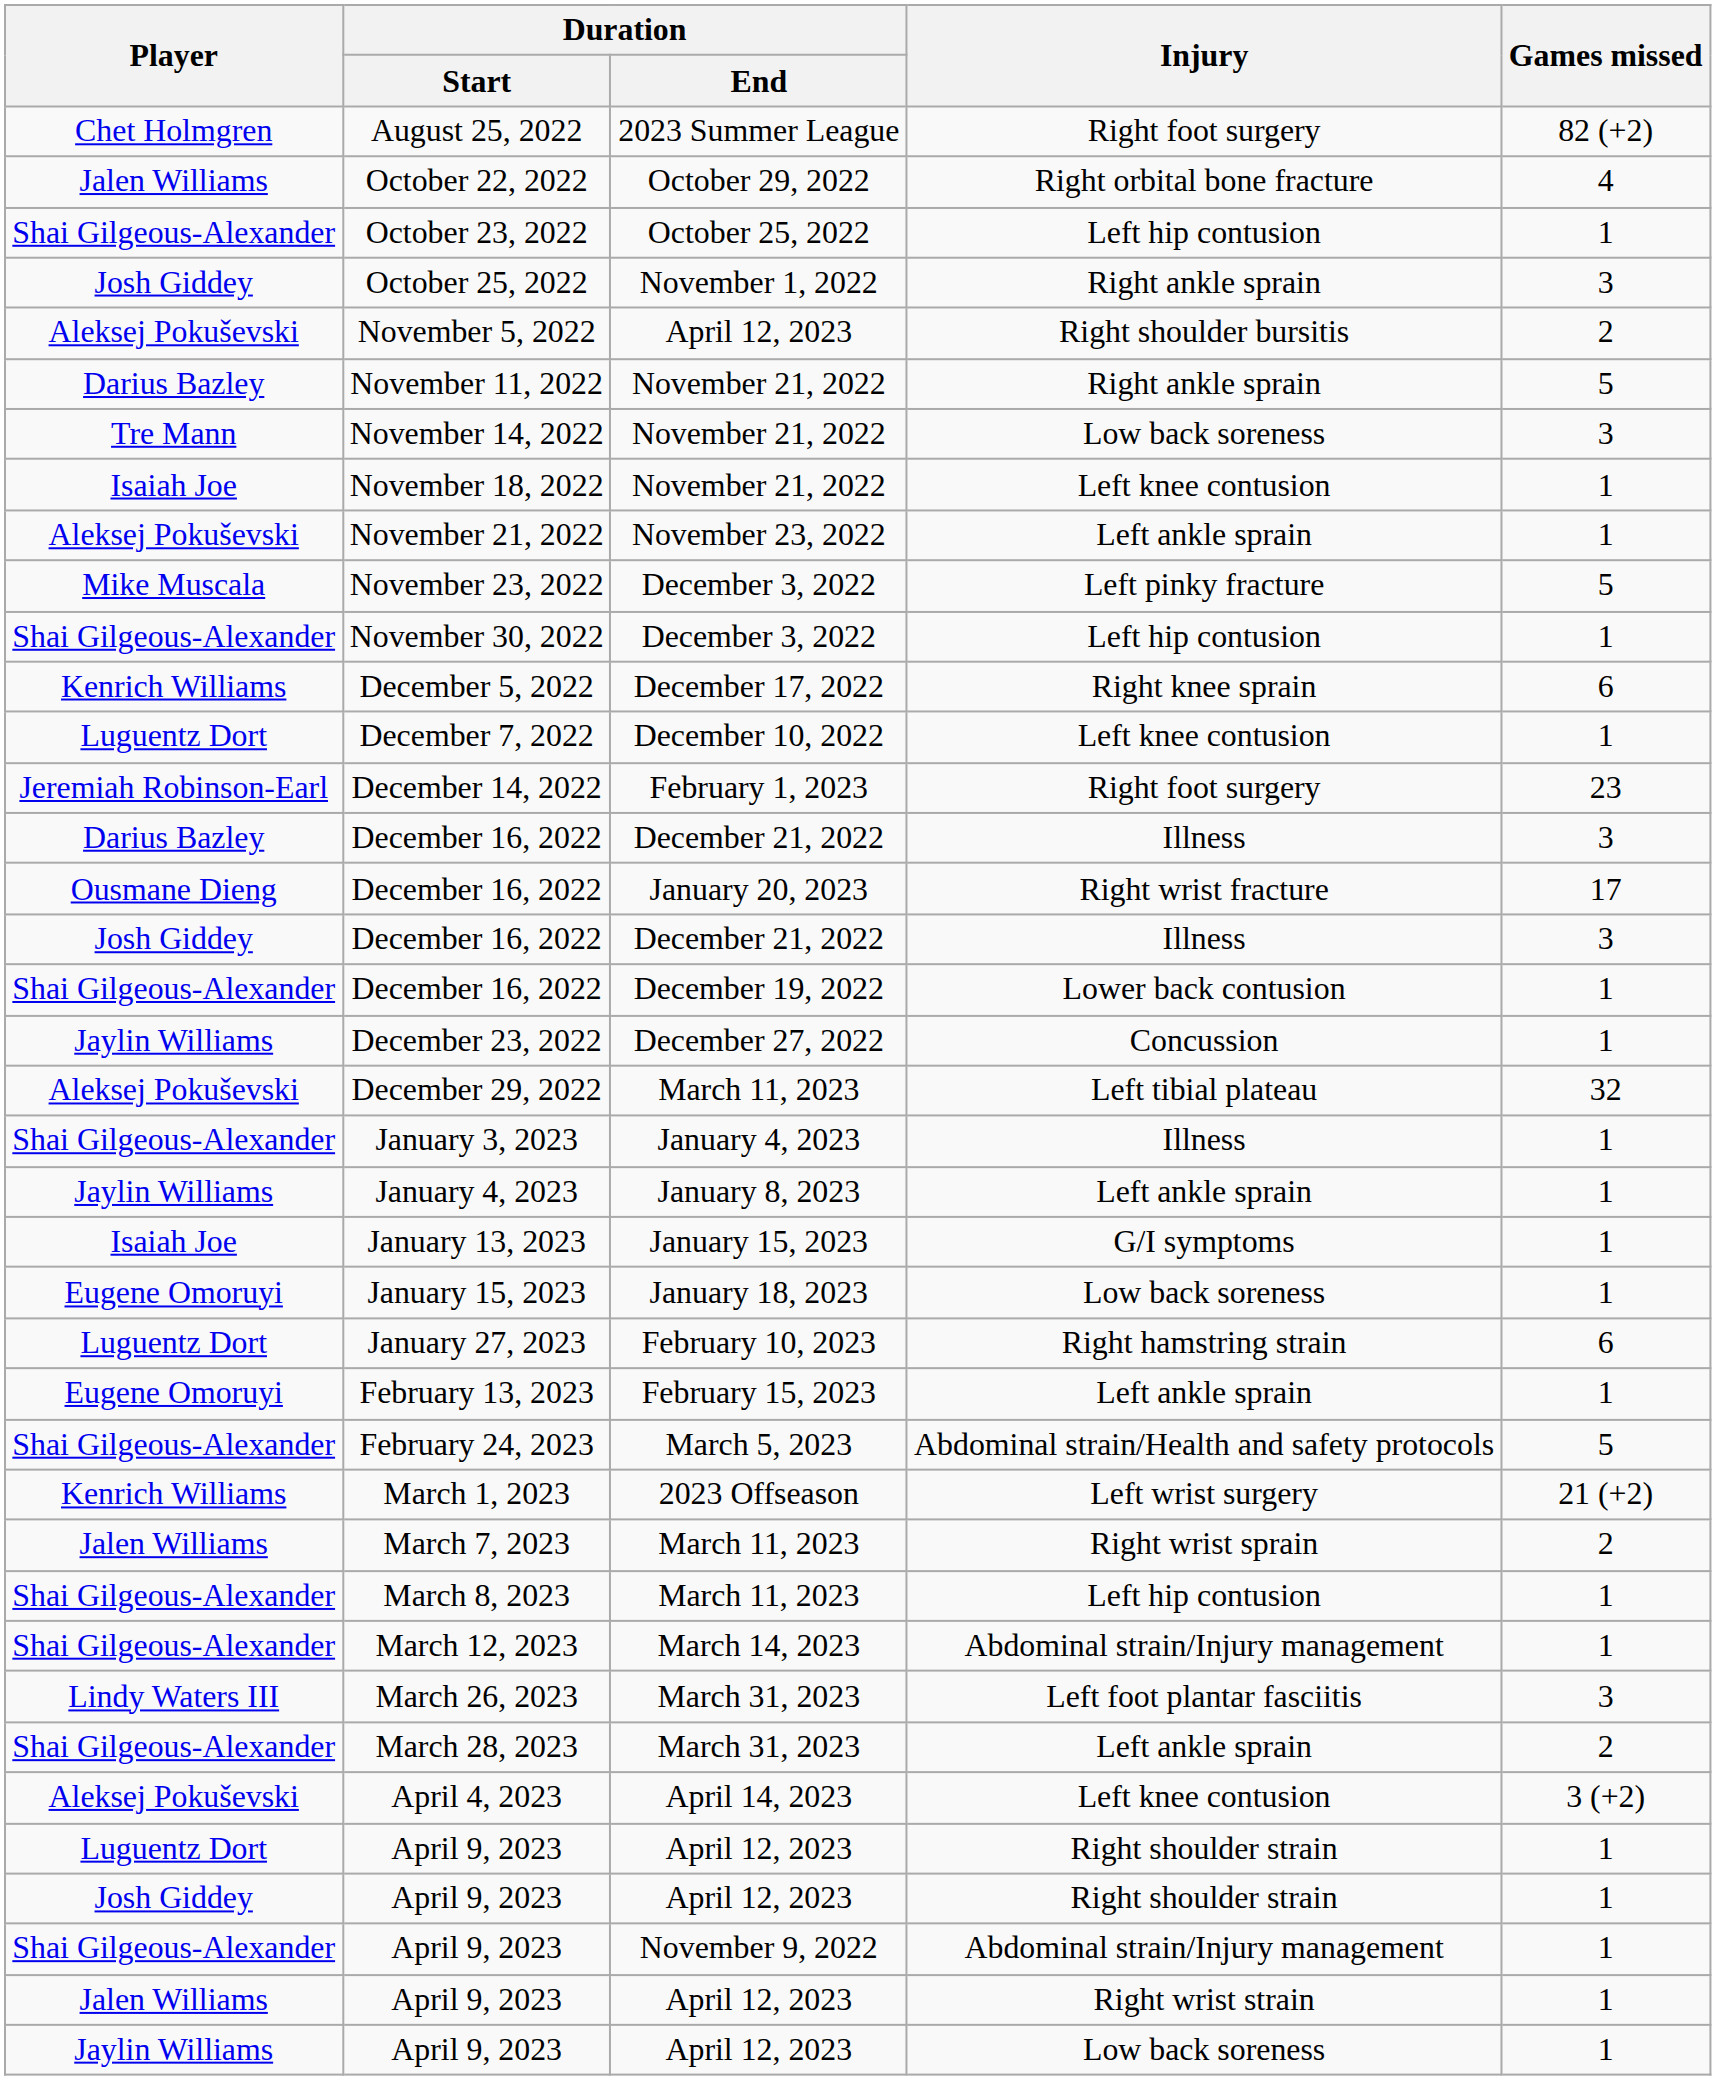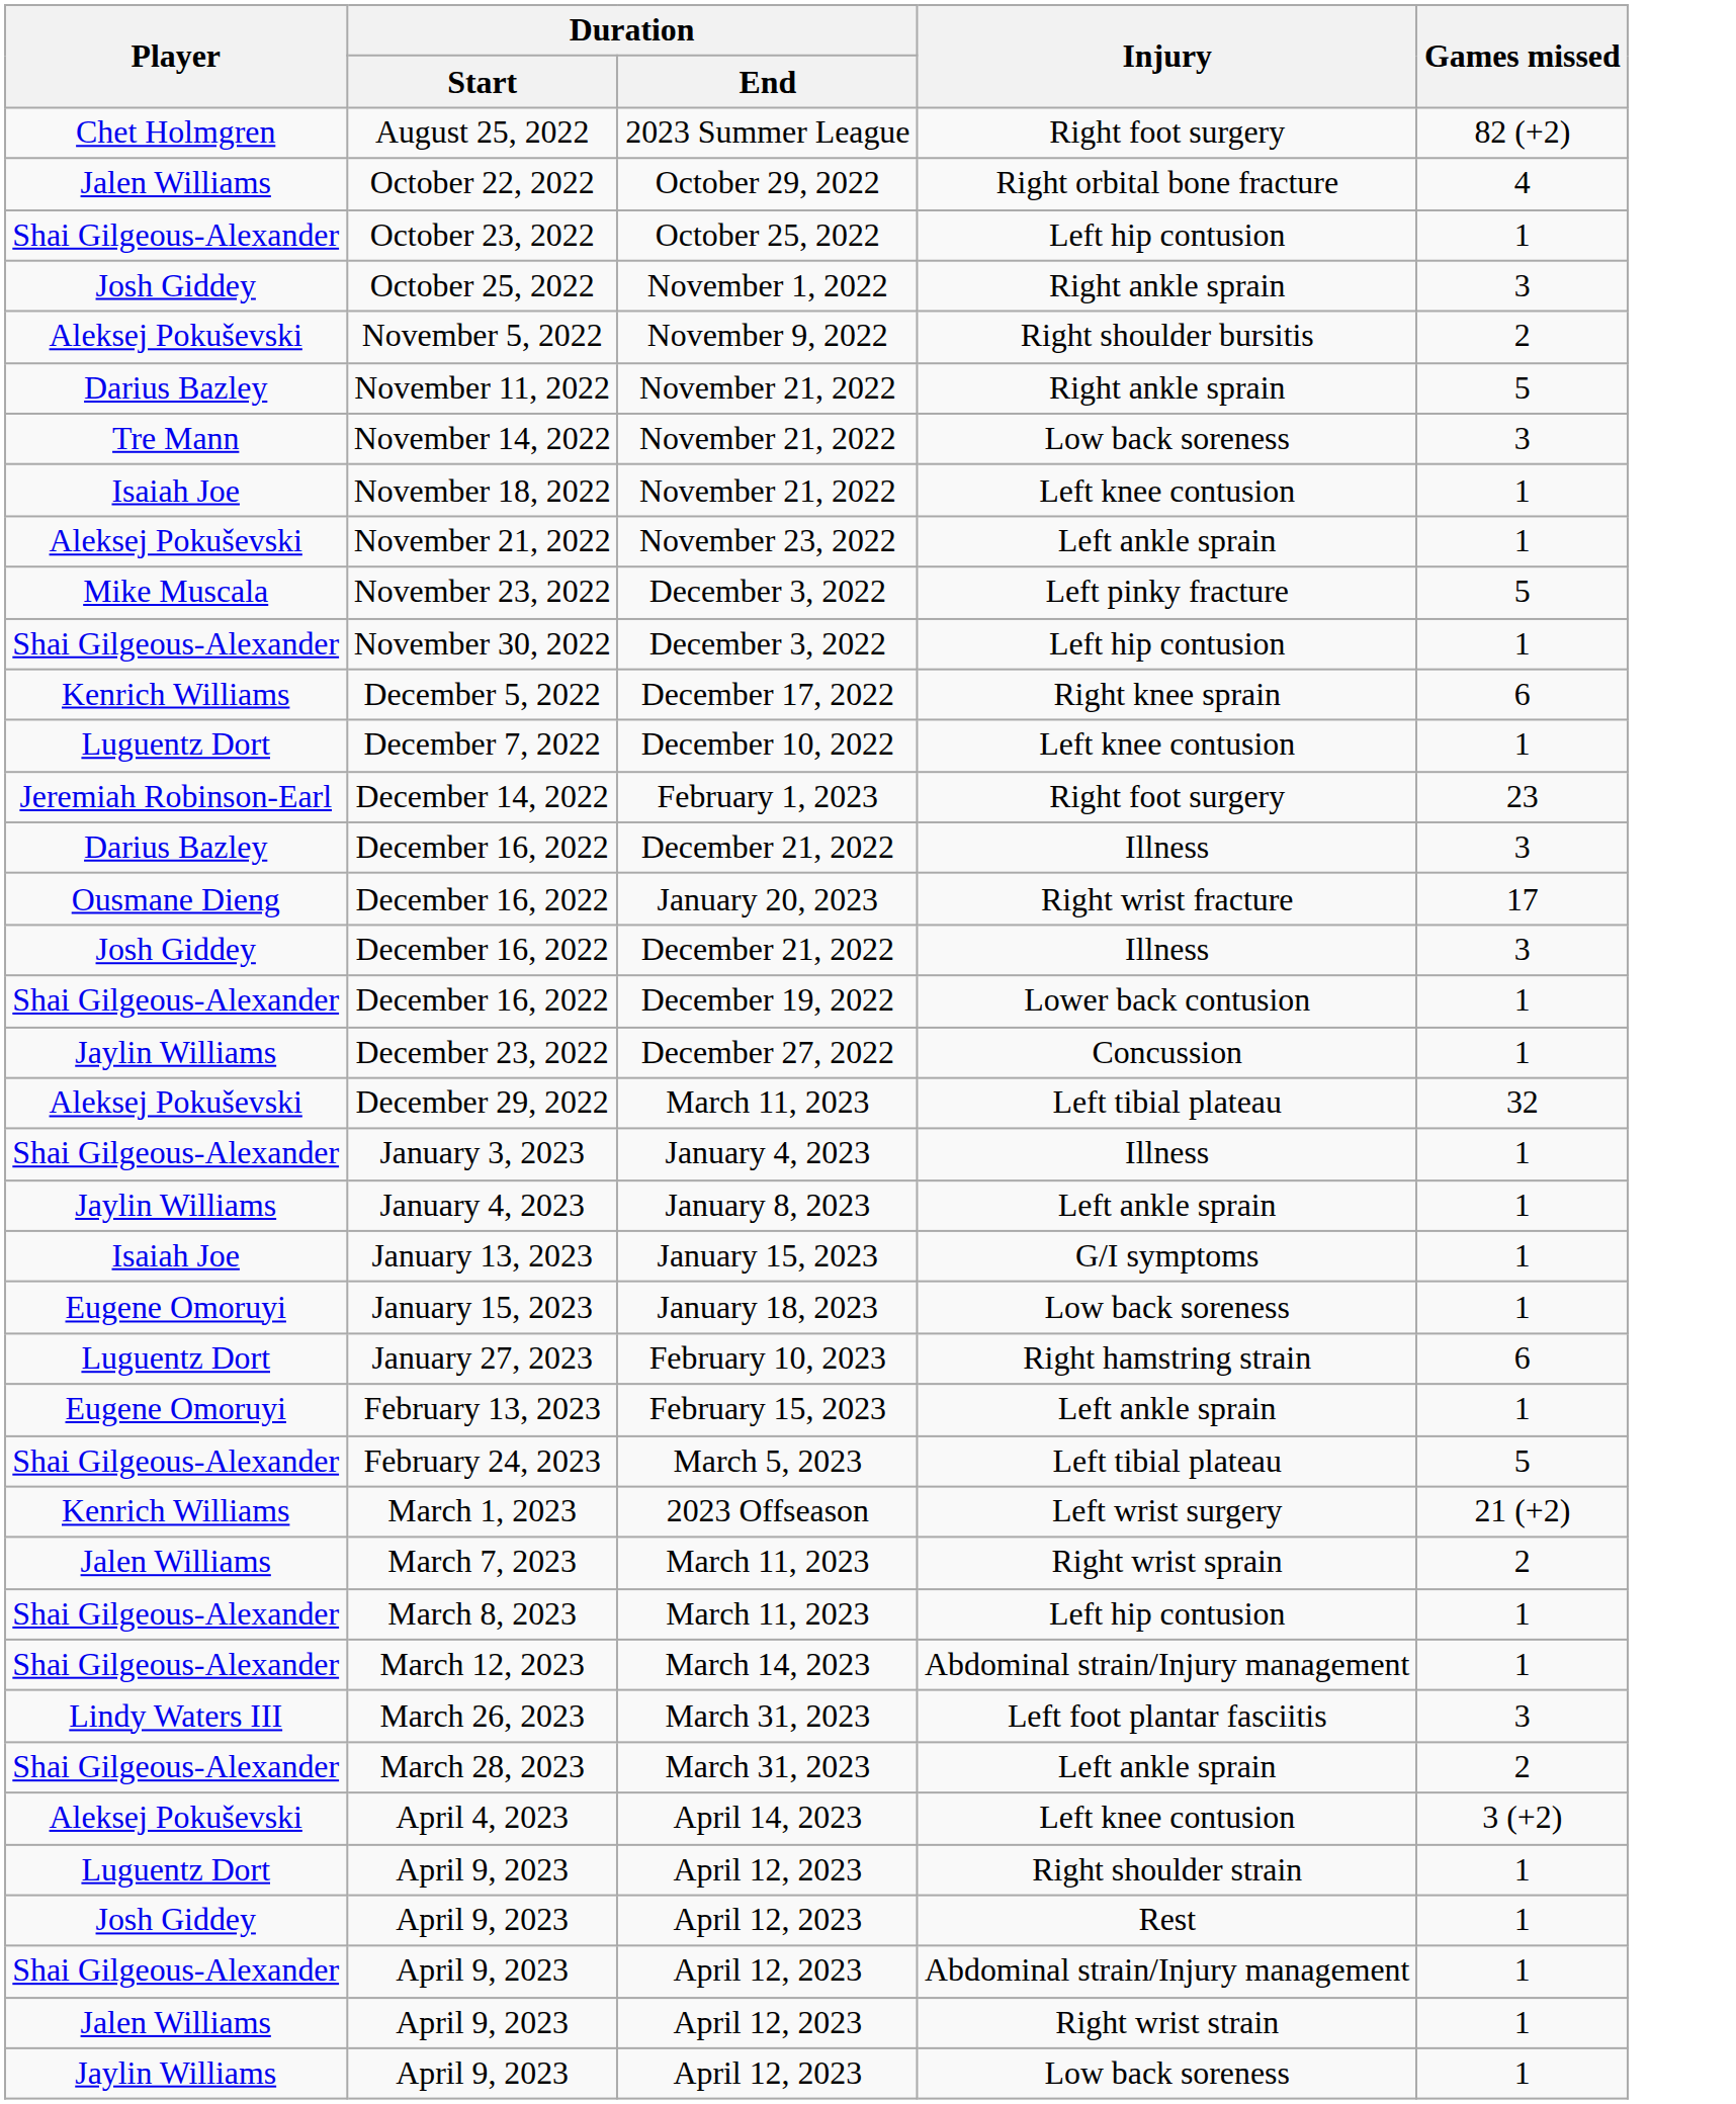November 5, 2022 | Duration / End: April 12, 2023 -> November 9, 2022
February 24, 2023 | Injury: Abdominal strain/Health and safety protocols -> Left tibial plateau
Josh Giddey / April 9, 2023 | Injury: Right shoulder strain -> Rest
Shai Gilgeous-Alexander / April 9, 2023 | Duration / End: November 9, 2022 -> April 12, 2023
